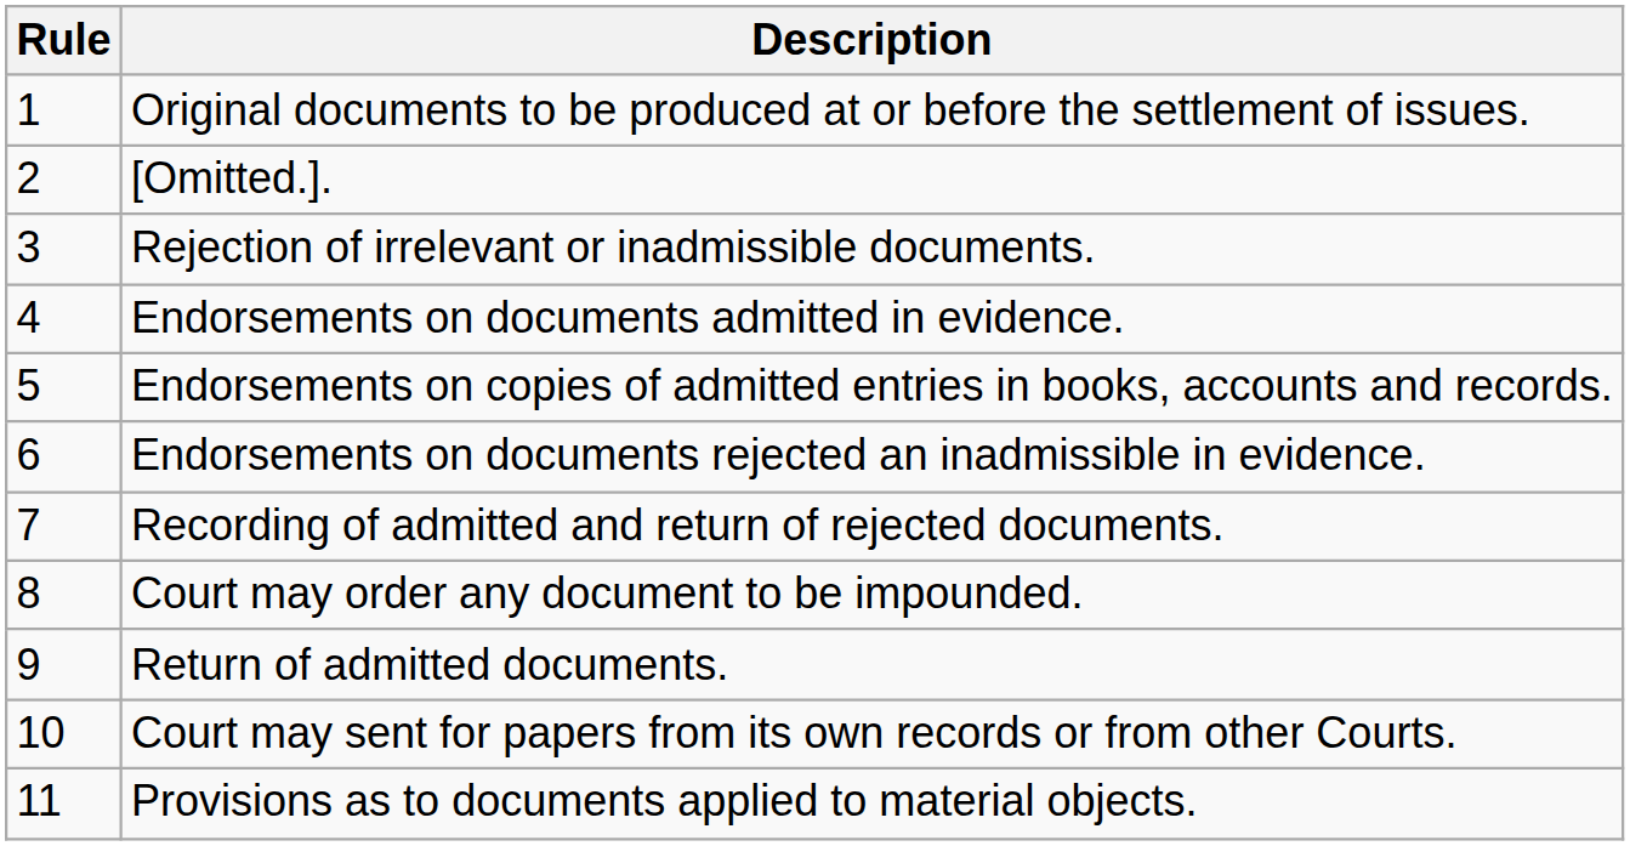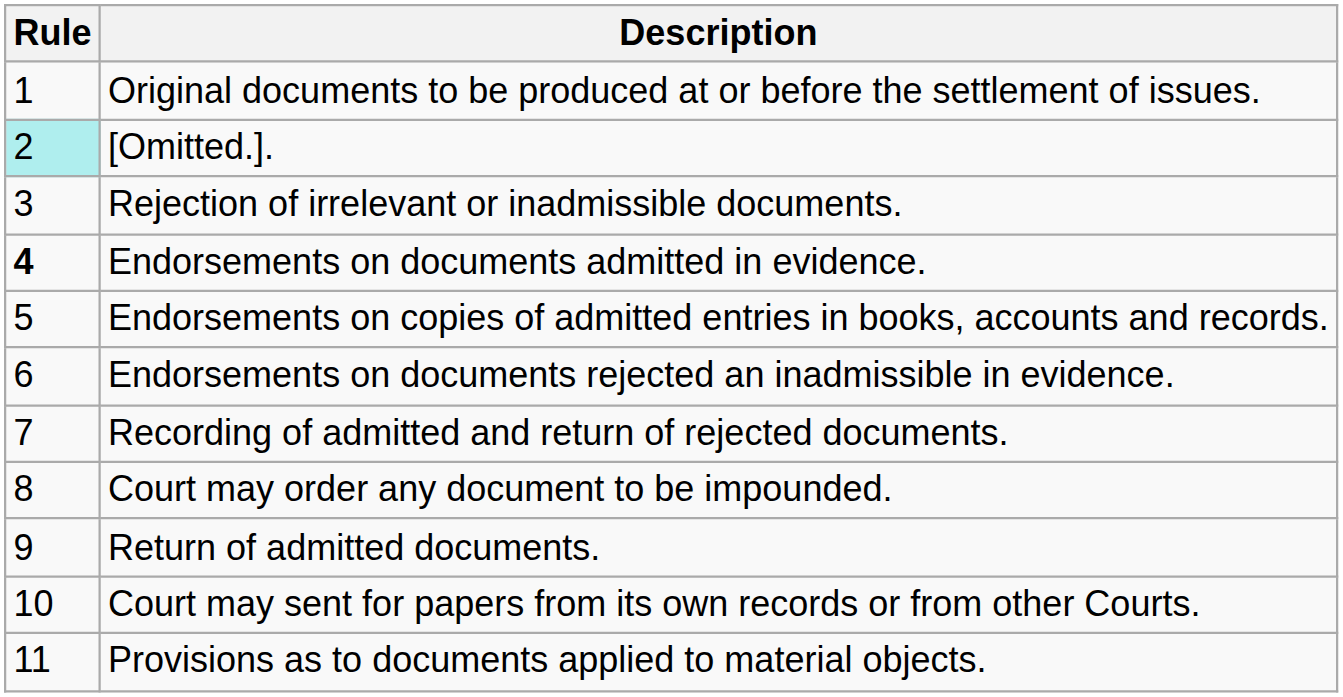[Omitted.]. | Rule: no background -> paleturquoise background
Endorsements on documents admitted in evidence. | Rule: normal -> bold
